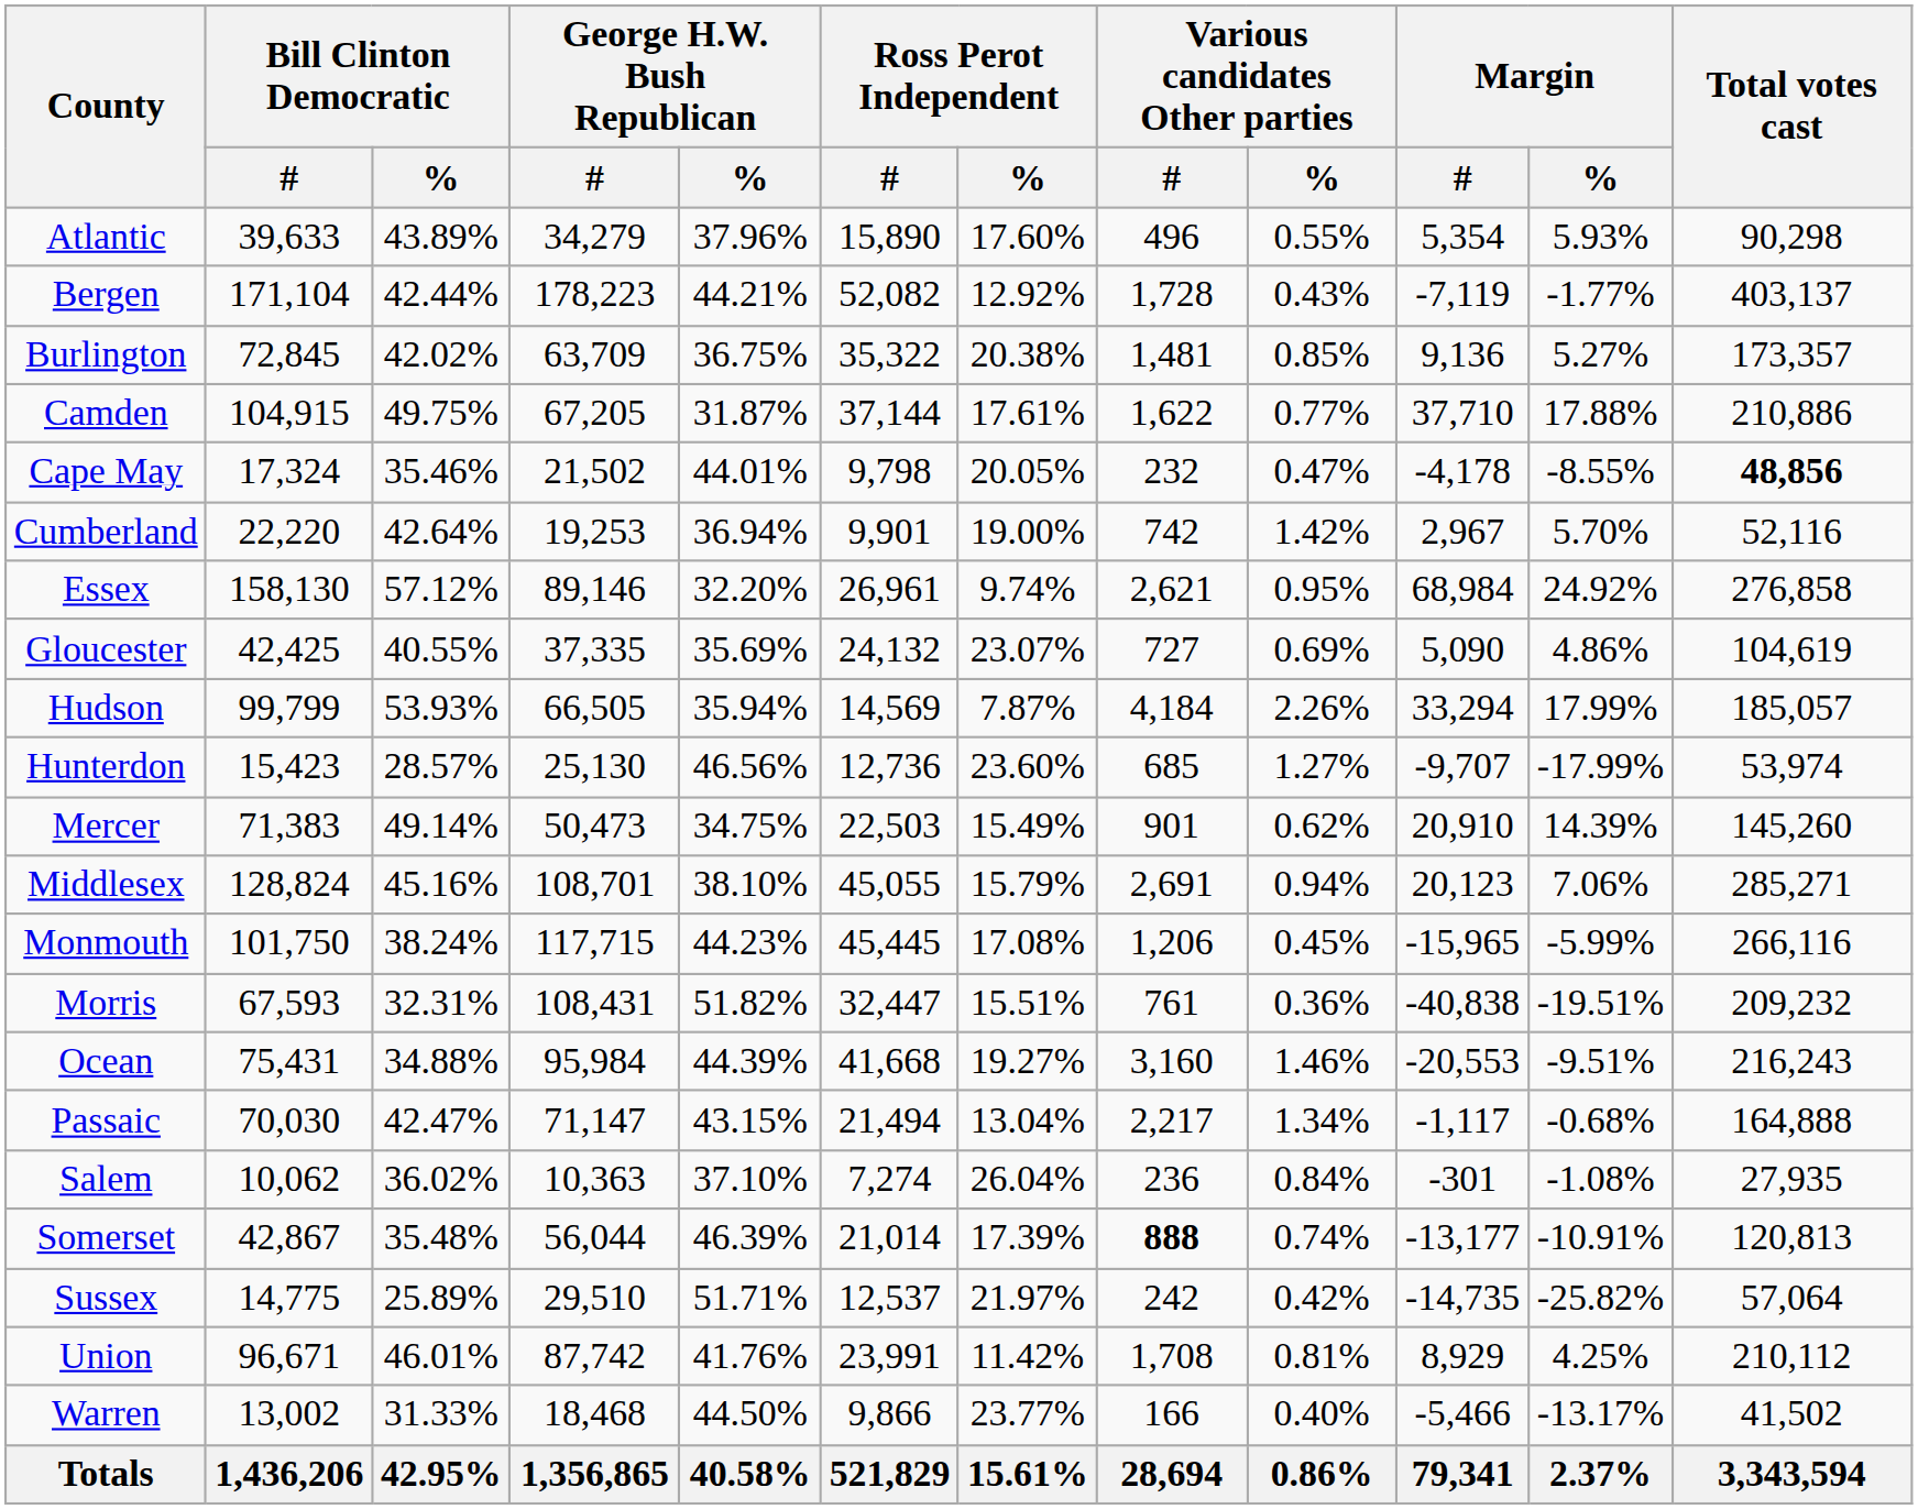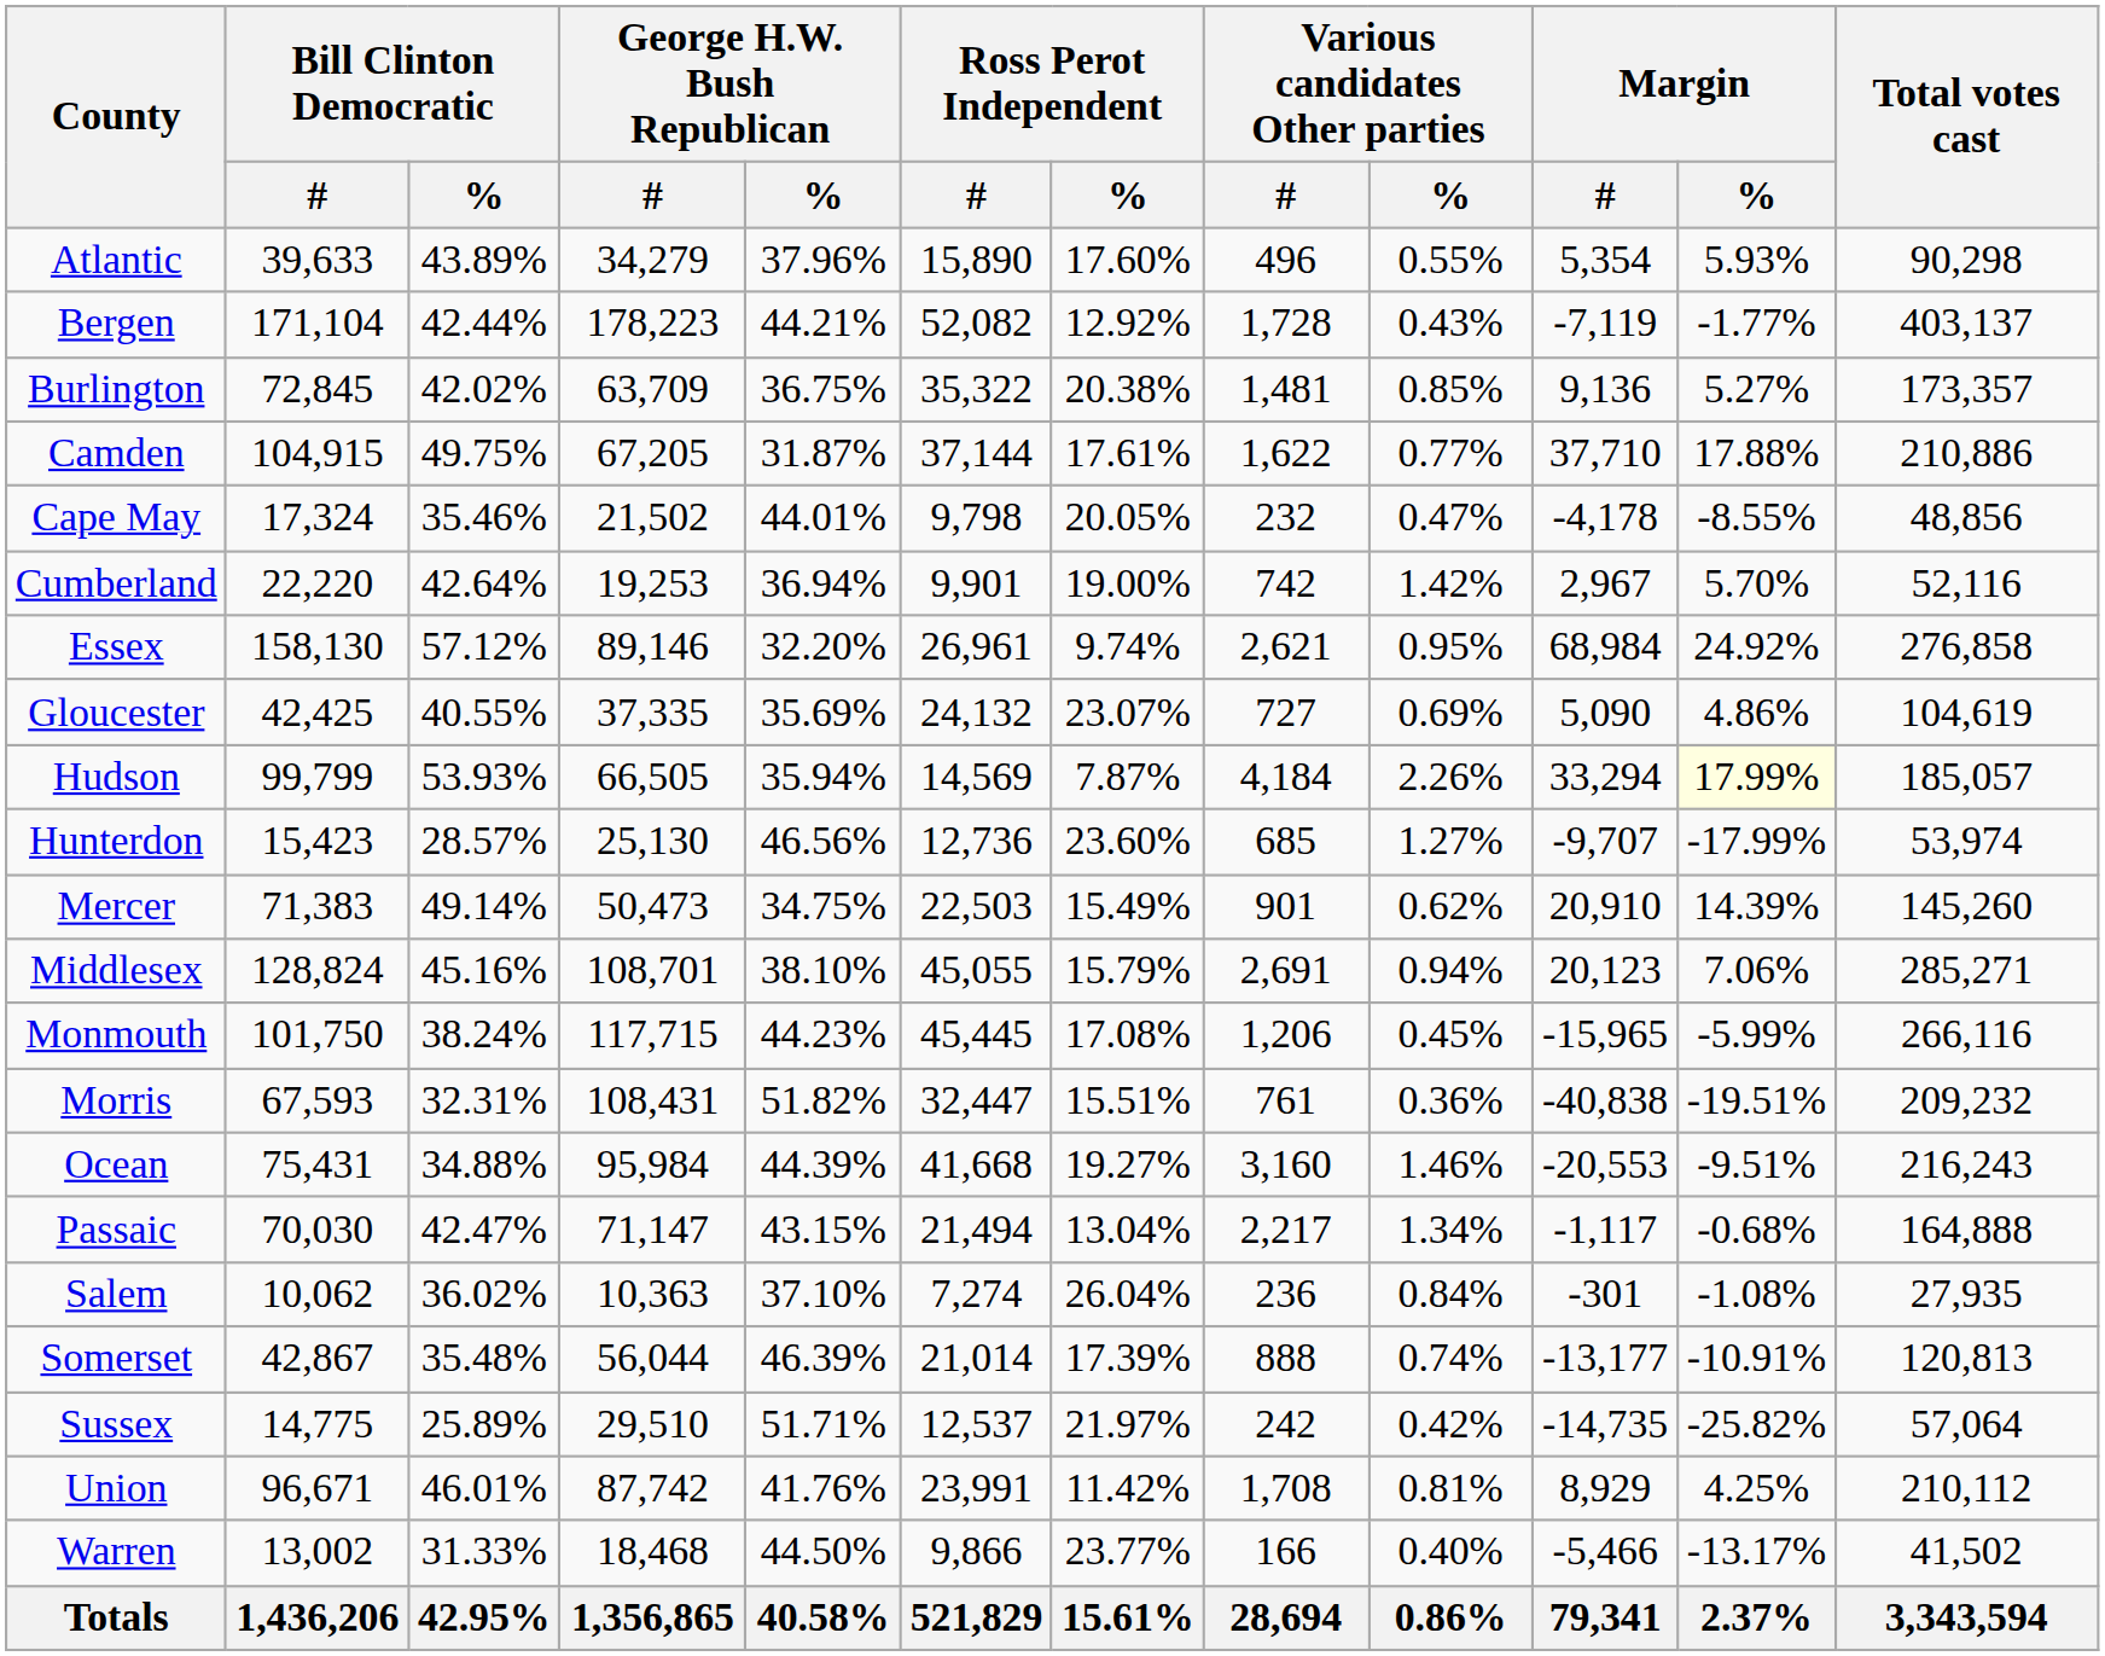Cape May | Total votes cast: bold -> normal
Hudson | Margin / %: no background -> lightyellow background
Somerset | Various candidates Other parties / #: bold -> normal
